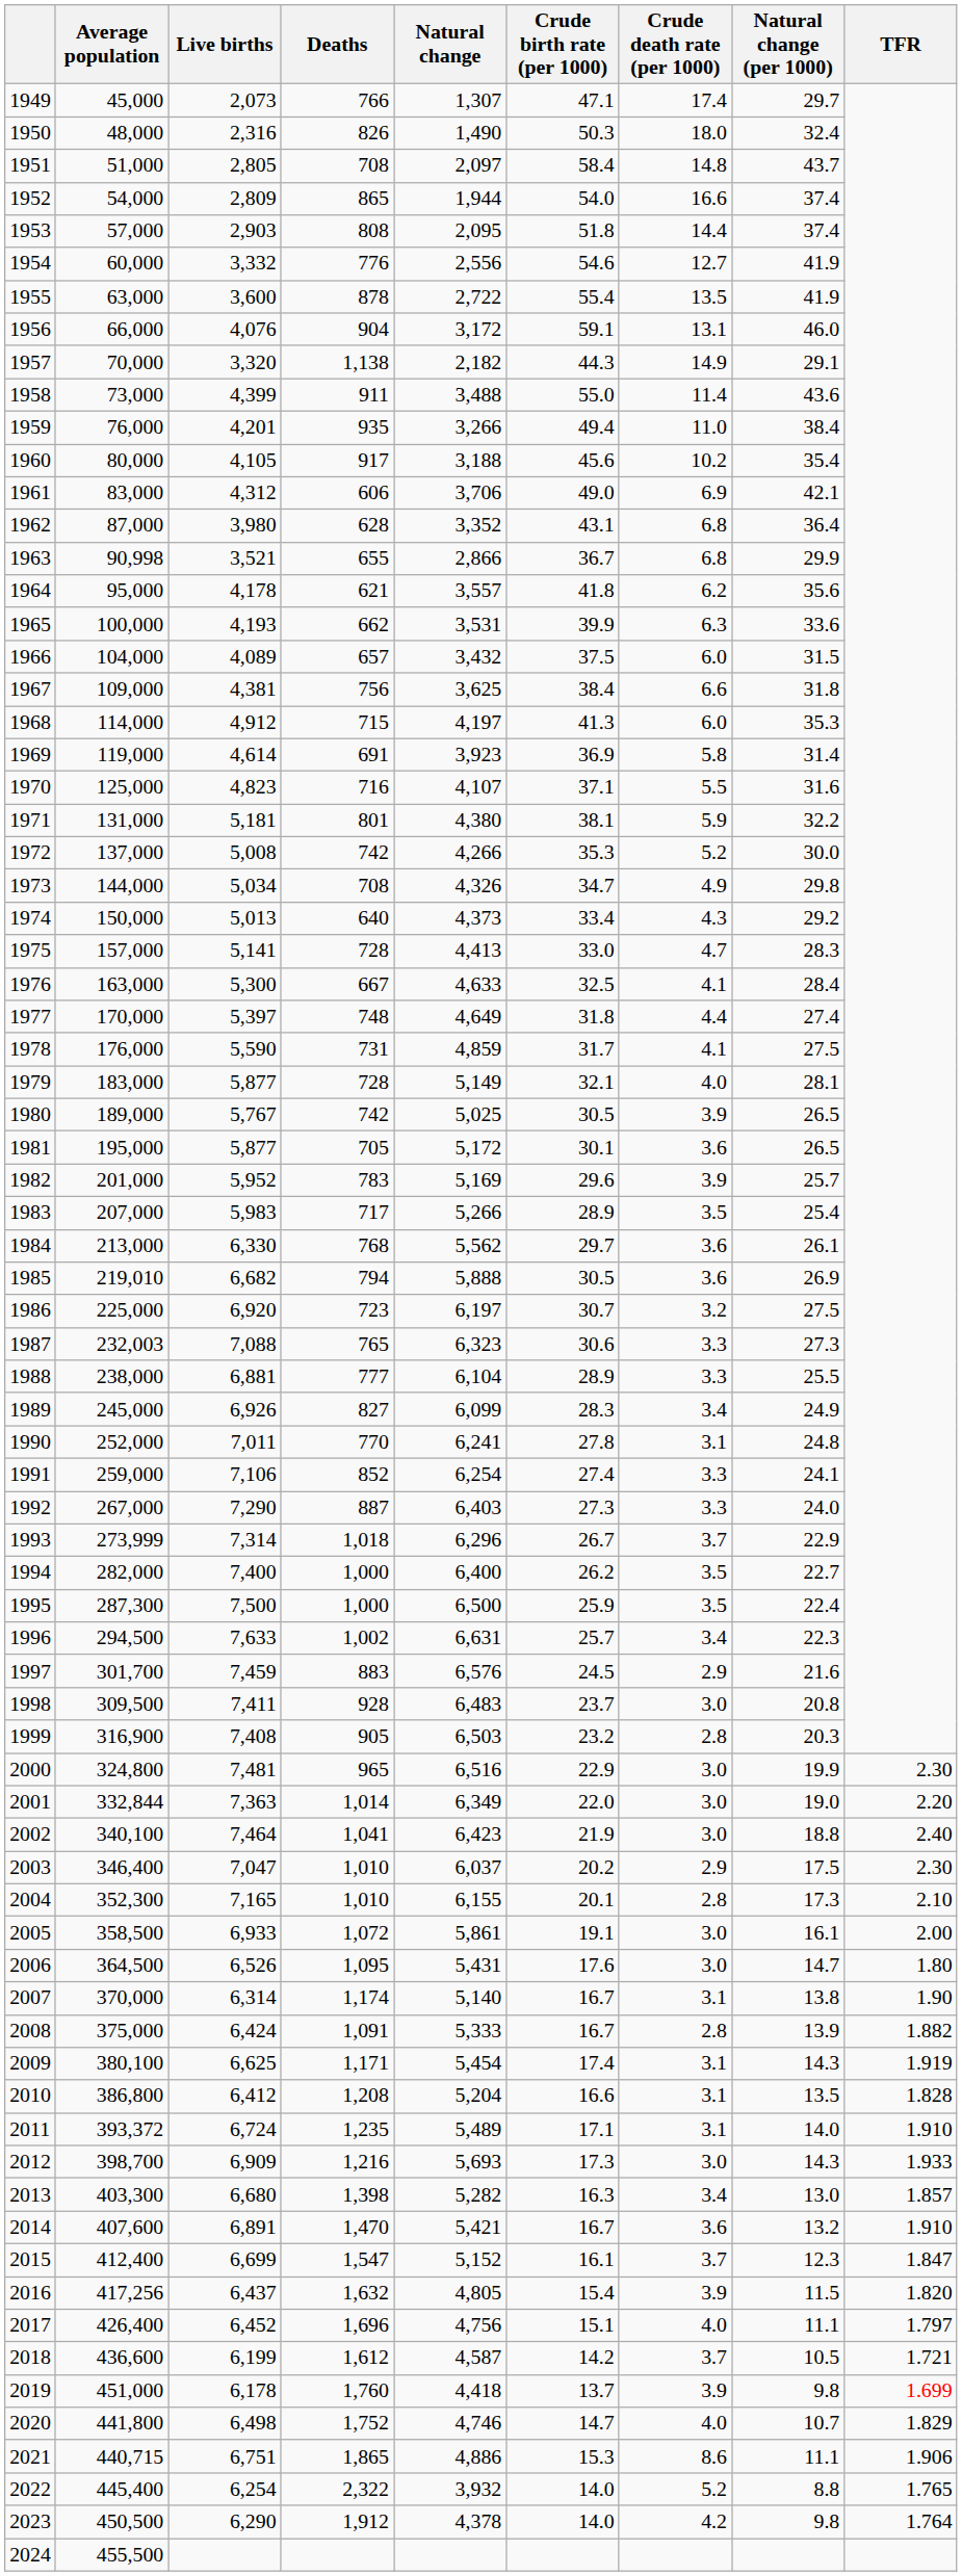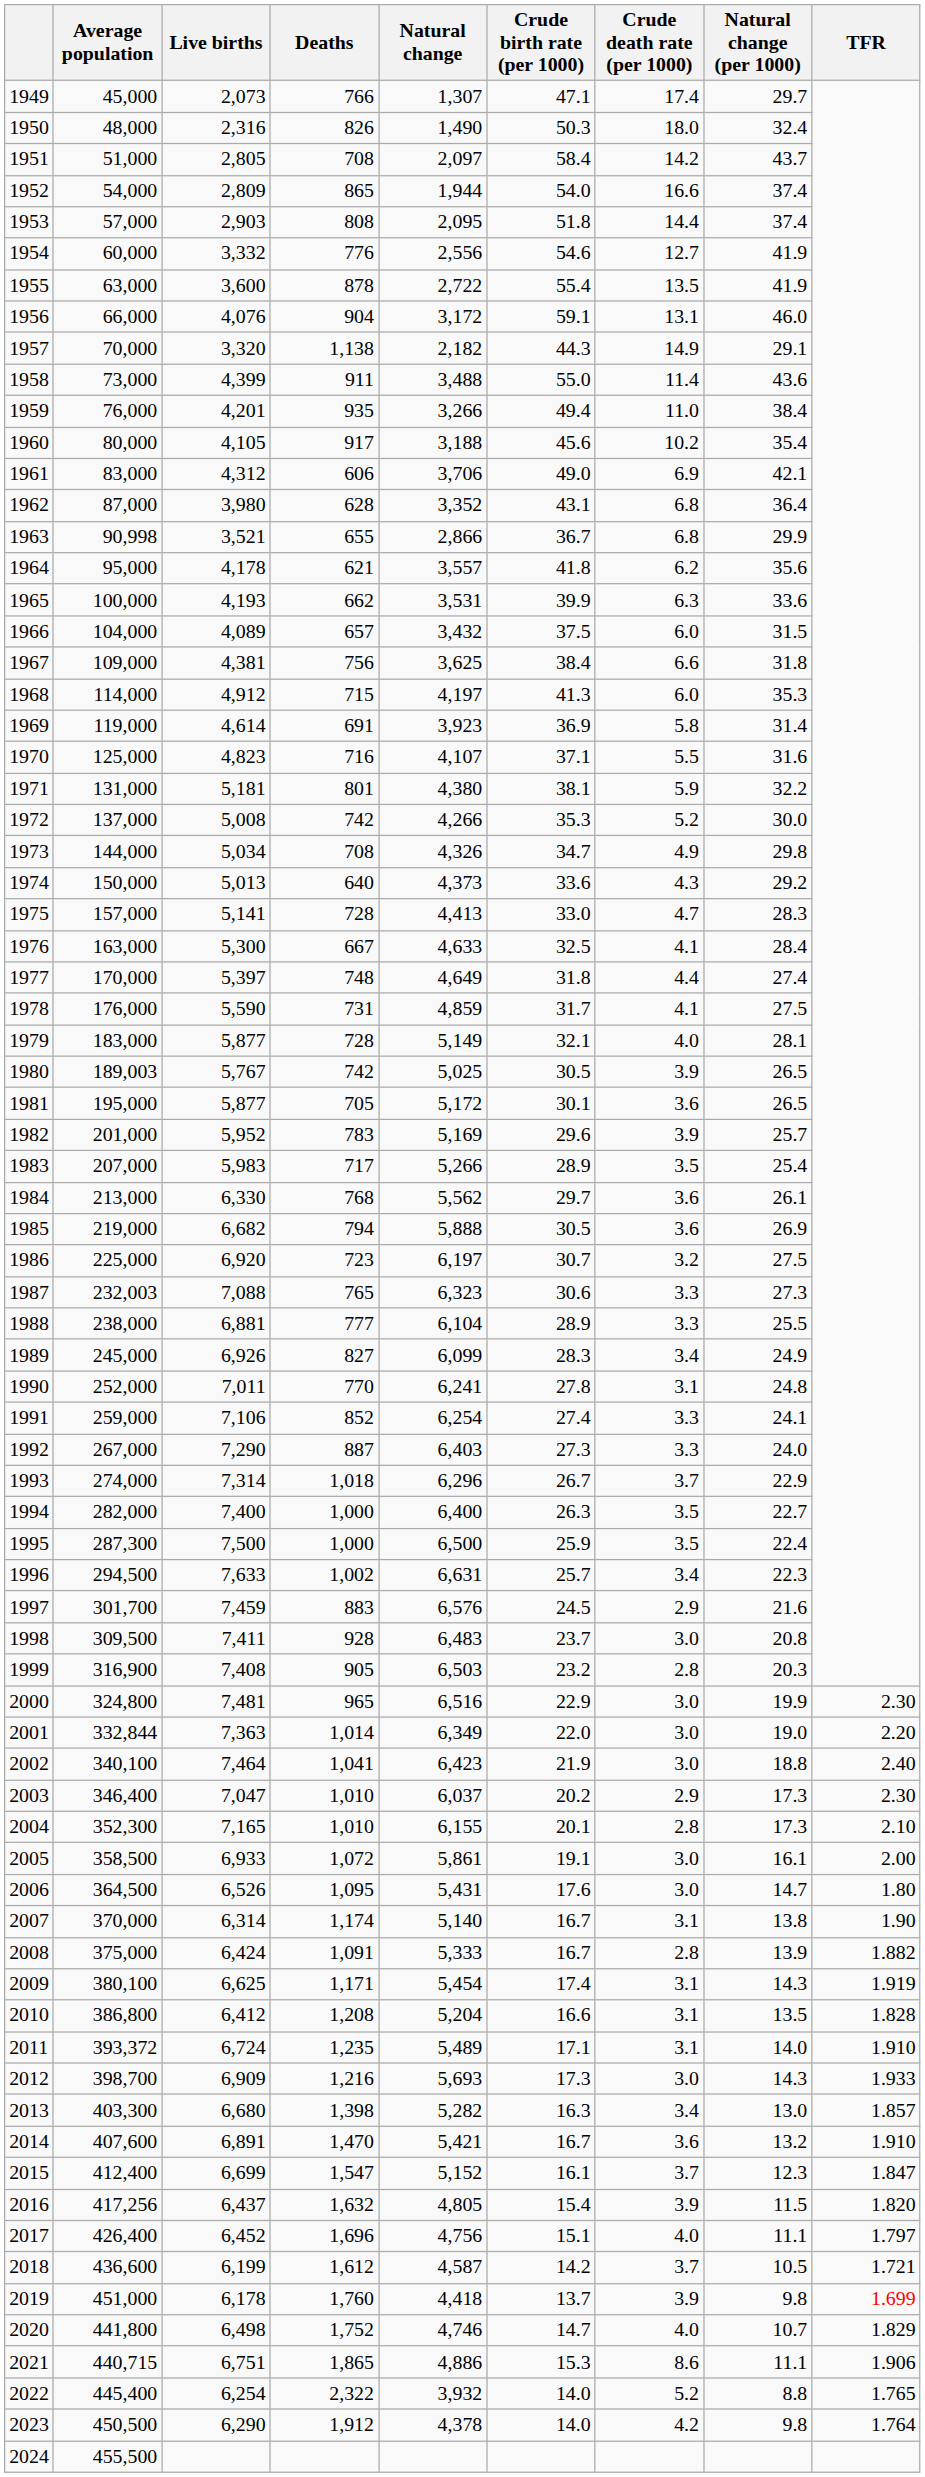1951 | Crude death rate (per 1000): 14.8 -> 14.2
1974 | Crude birth rate (per 1000): 33.4 -> 33.6
1980 | Average population: 189,000 -> 189,003
1985 | Average population: 219,010 -> 219,000
1993 | Average population: 273,999 -> 274,000
1994 | Crude birth rate (per 1000): 26.2 -> 26.3
2003 | Natural change (per 1000): 17.5 -> 17.3
